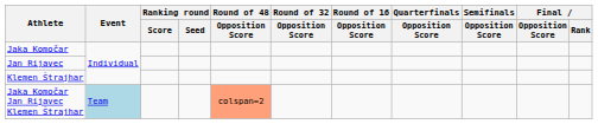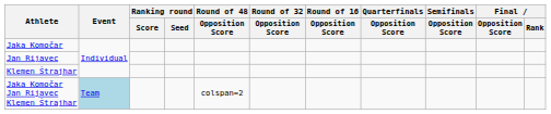Jaka Komočar Jan Rijavec Klemen Štrajhar | Round of 48 / Opposition Score: lightsalmon background -> no background
